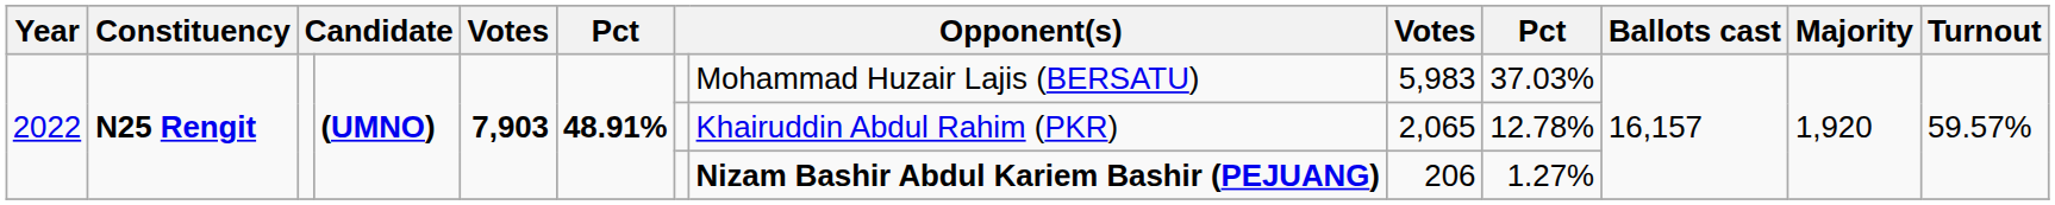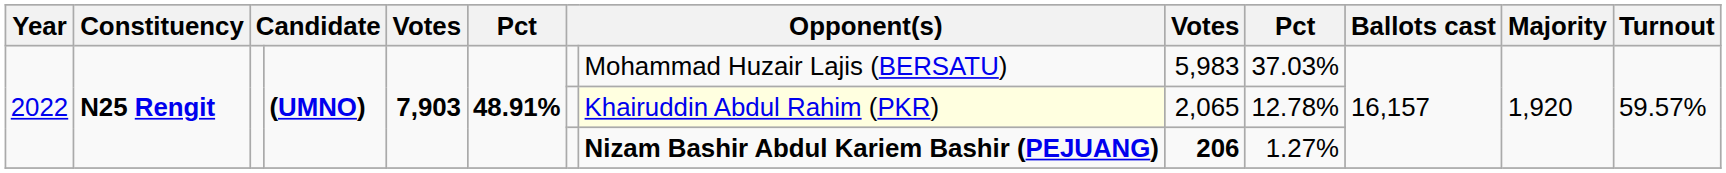row 3 | column 8: no background -> lightyellow background
row 4 | column 9: normal -> bold
